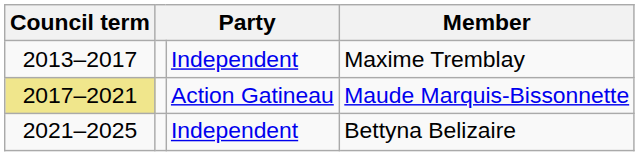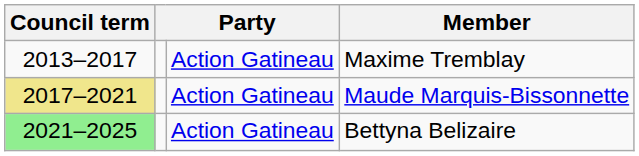Maxime Tremblay | column 3: Independent -> Action Gatineau
Bettyna Belizaire | Council term: no background -> lightgreen background
Bettyna Belizaire | column 3: Independent -> Action Gatineau
